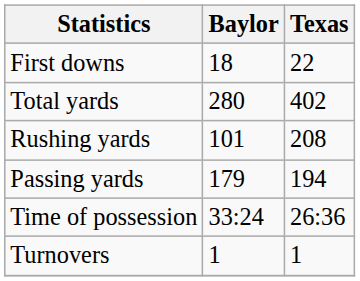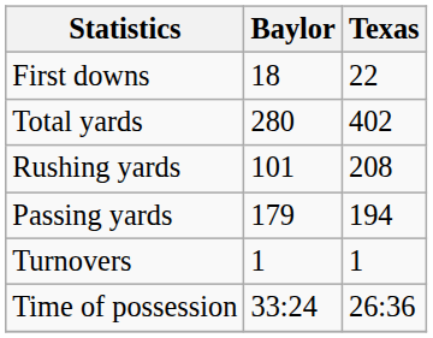rows swapped: Turnovers <-> Time of possession
